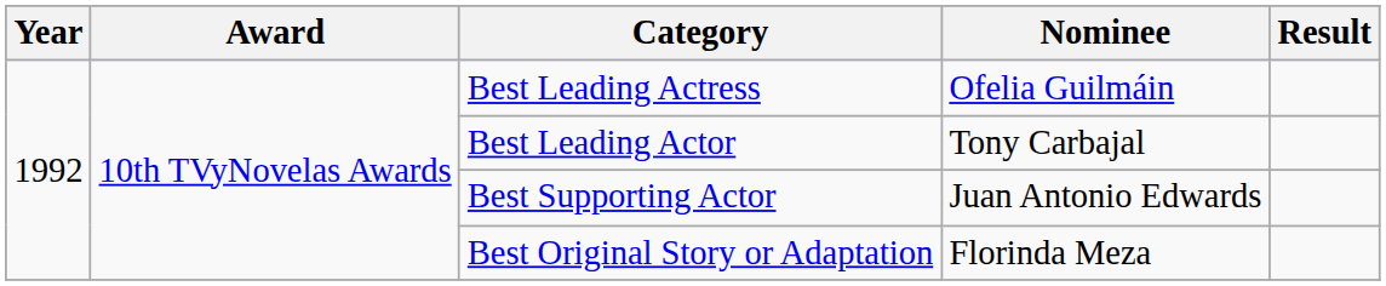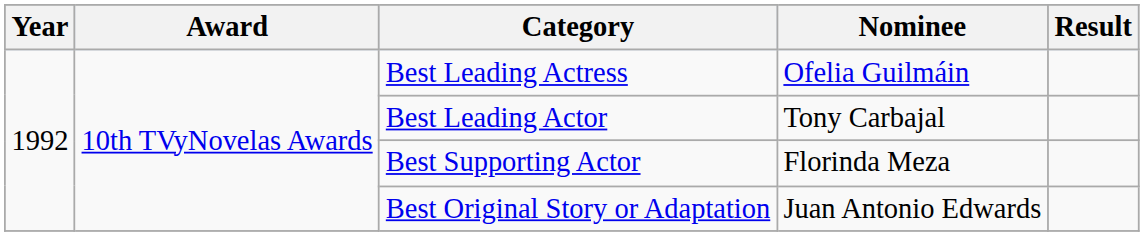Best Supporting Actor | Nominee: Juan Antonio Edwards -> Florinda Meza
Best Original Story or Adaptation | Nominee: Florinda Meza -> Juan Antonio Edwards
